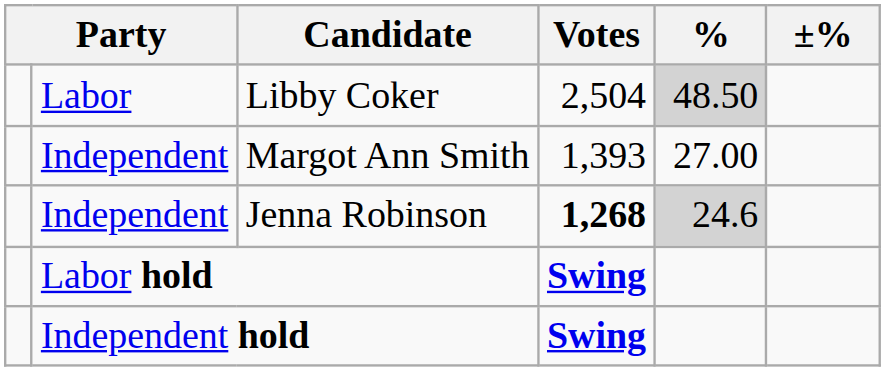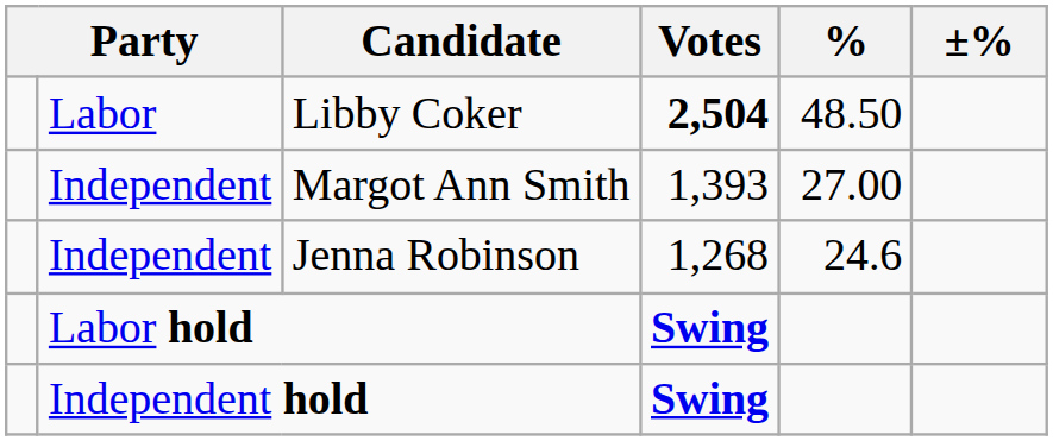Libby Coker | Votes: normal -> bold
Libby Coker | %: lightgrey background -> no background
Jenna Robinson | Votes: bold -> normal
Jenna Robinson | %: lightgrey background -> no background
